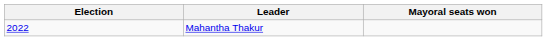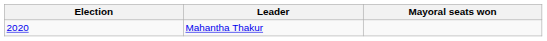Mahantha Thakur | Election: 2022 -> 2020
